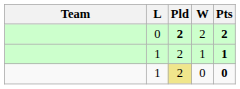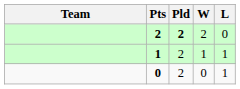columns swapped: Pts <-> L
row 4 | Pld: khaki background -> no background
